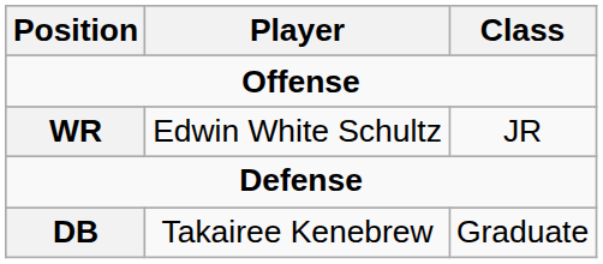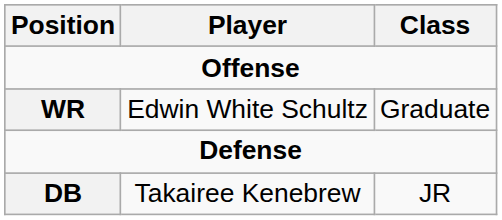WR | Class: JR -> Graduate
DB | Class: Graduate -> JR
